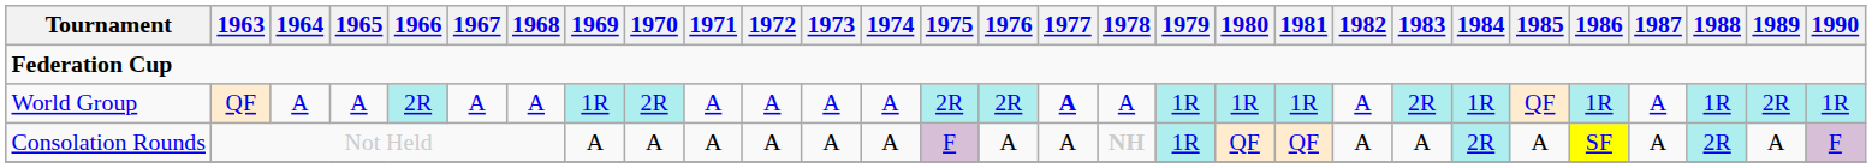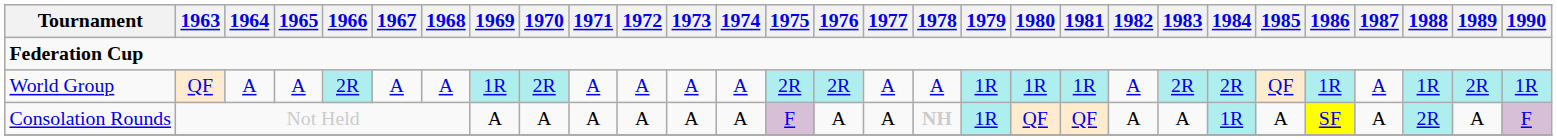World Group | 1977: bold -> normal
World Group | 1984: 1R -> 2R
Consolation Rounds | 1984: 2R -> 1R
